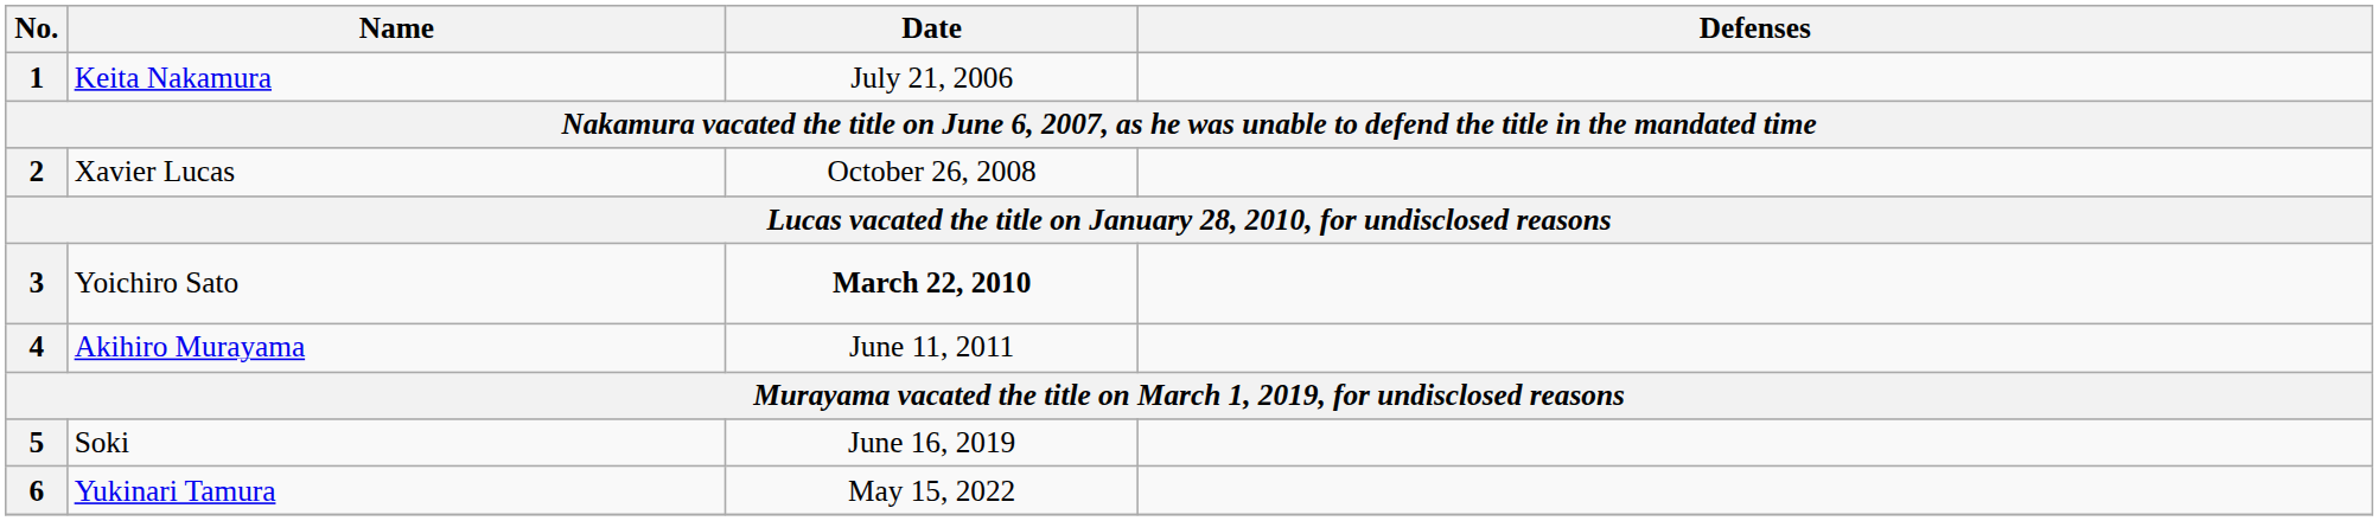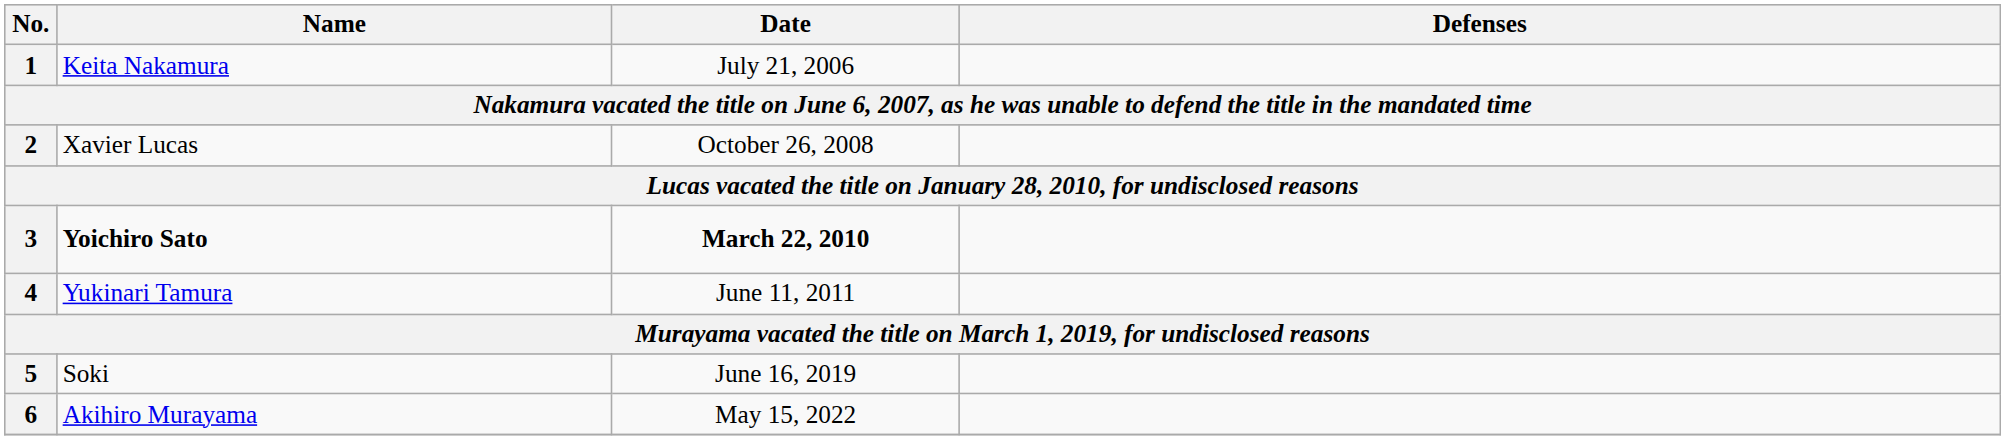3 | Name: normal -> bold
4 | Name: Akihiro Murayama -> Yukinari Tamura
6 | Name: Yukinari Tamura -> Akihiro Murayama
